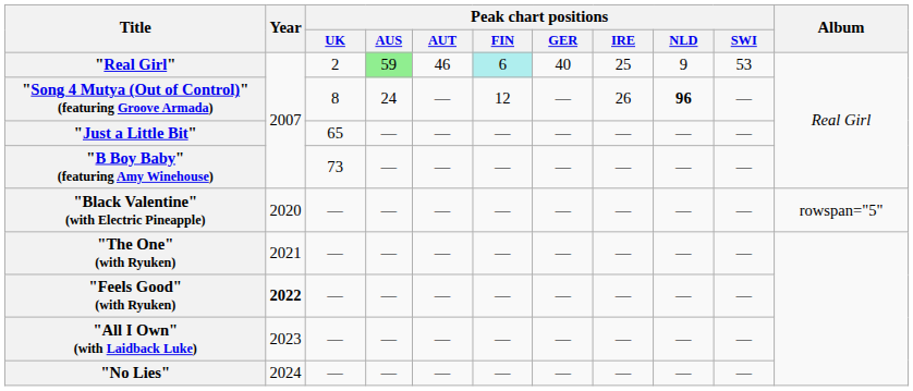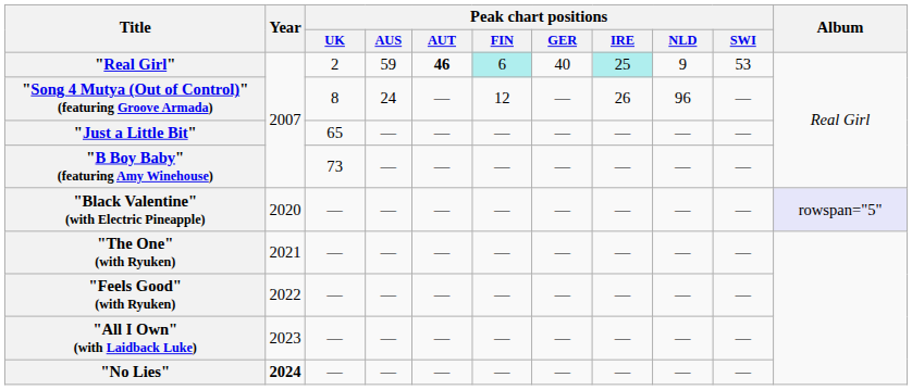"Real Girl" | Peak chart positions / AUS: lightgreen background -> no background
"Real Girl" | Peak chart positions / AUT: normal -> bold
"Real Girl" | Peak chart positions / IRE: no background -> paleturquoise background
"Song 4 Mutya (Out of Control)" (featuring Groove Armada) | Peak chart positions / NLD: bold -> normal
"Black Valentine" (with Electric Pineapple) | Album: no background -> lavender background
"Feels Good" (with Ryuken) | Year: bold -> normal
"No Lies" | Year: normal -> bold
